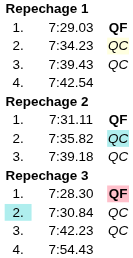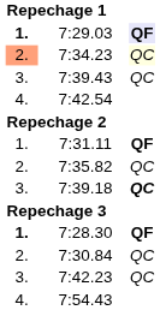7:29.03 | column 1: normal -> bold
7:29.03 | column 3: no background -> lavender background
7:34.23 | column 1: no background -> lightsalmon background
7:35.82 | column 3: paleturquoise background -> no background
7:39.18 | column 3: normal -> bold
7:28.30 | column 1: normal -> bold
7:28.30 | column 3: pink background -> no background
7:30.84 | column 1: paleturquoise background -> no background
